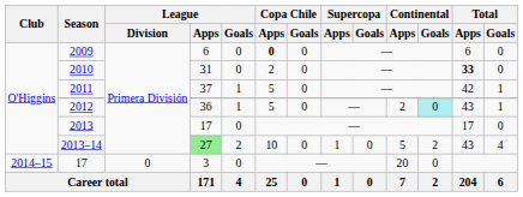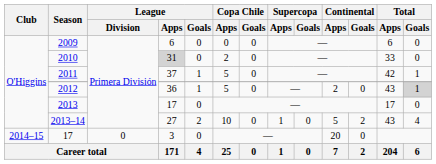2009 | Copa Chile / Apps: bold -> normal
2010 | League / Apps: no background -> lightgrey background
2010 | Total / Apps: bold -> normal
2012 | Continental / Goals: paleturquoise background -> no background
2012 | Total / Goals: no background -> lightgrey background
2013–14 | League / Apps: lightgreen background -> no background
